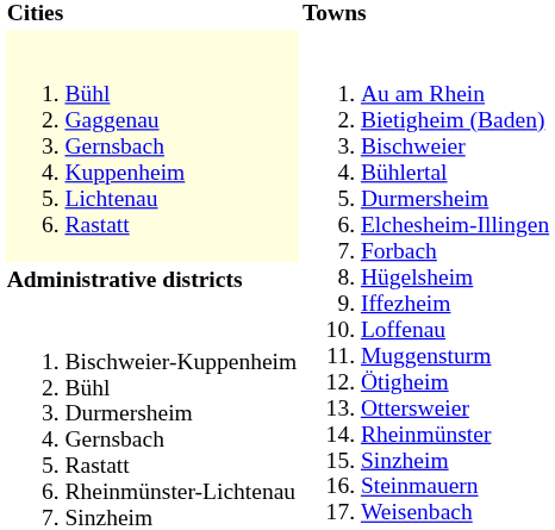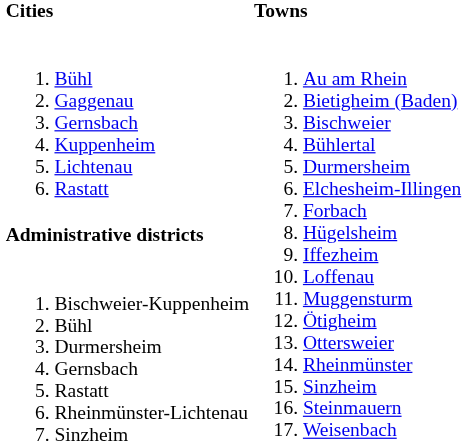Bühl Gaggenau Gernsbach Kuppenheim Lichtenau Rastatt | Cities: lightyellow background -> no background
